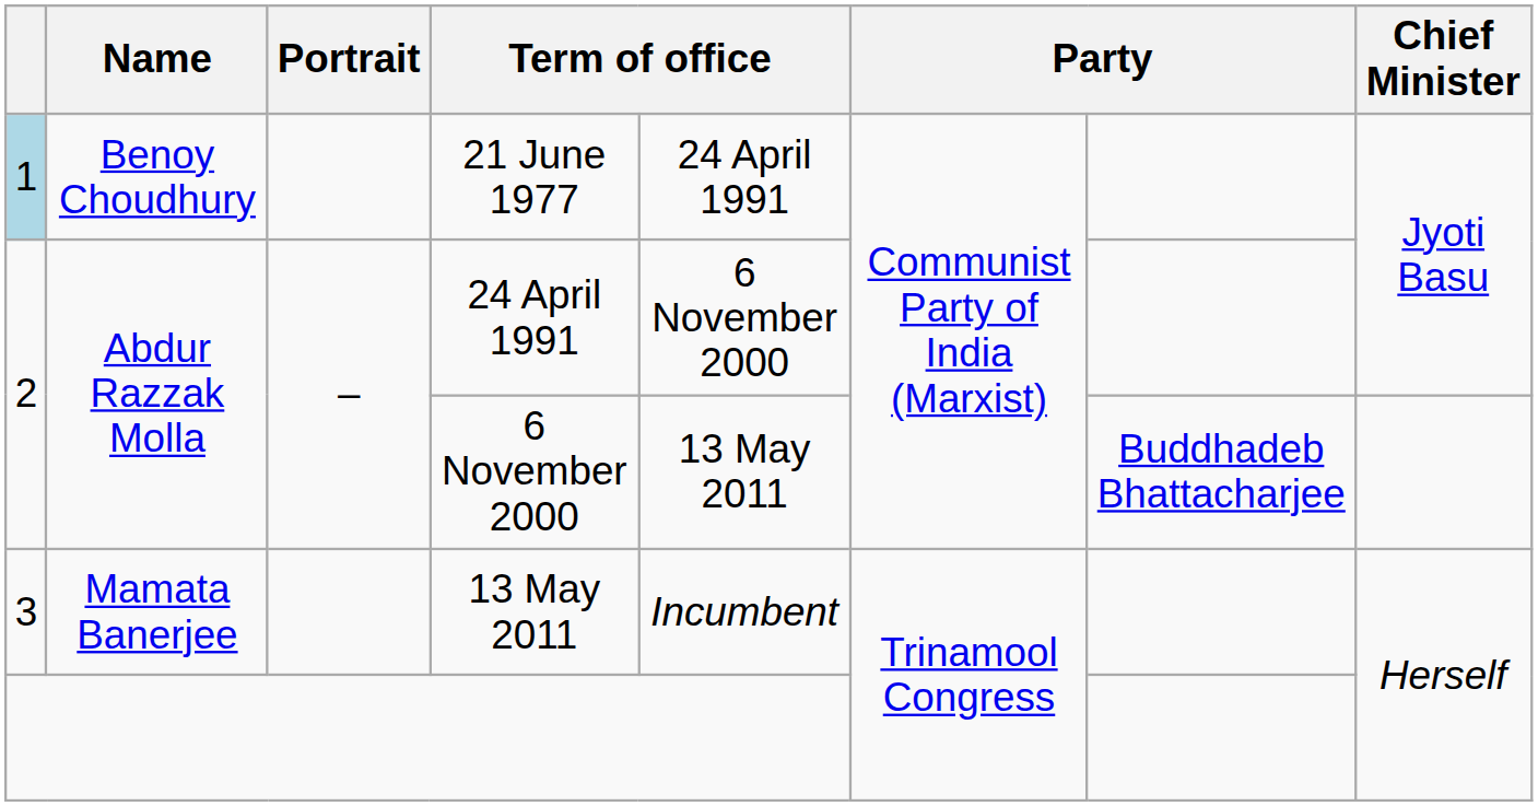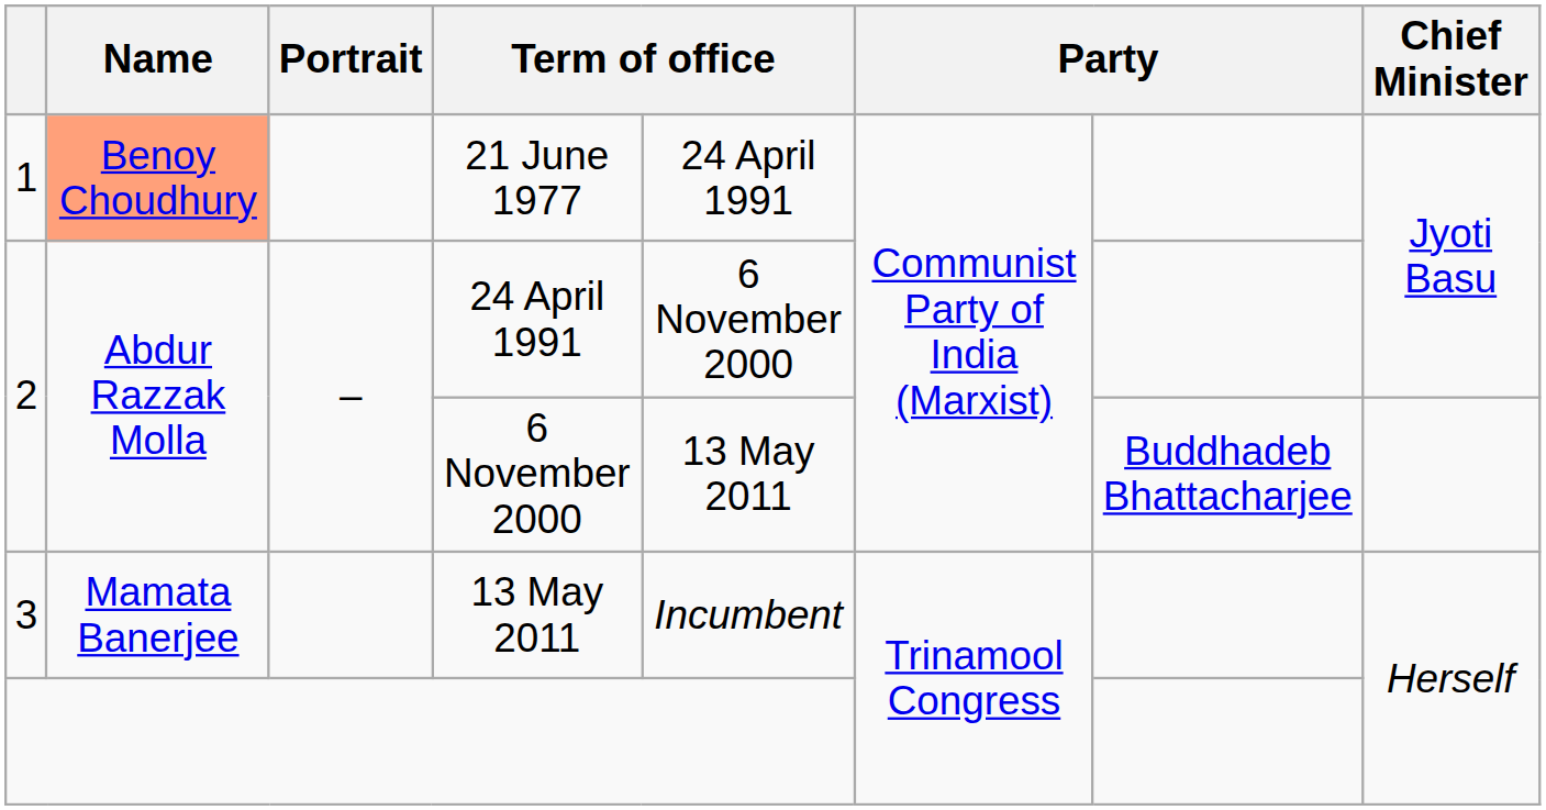21 June 1977 | column 1: lightblue background -> no background
21 June 1977 | Name: no background -> lightsalmon background
